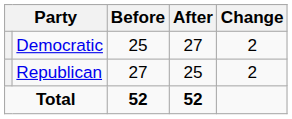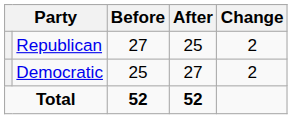rows swapped: Democratic <-> Republican
